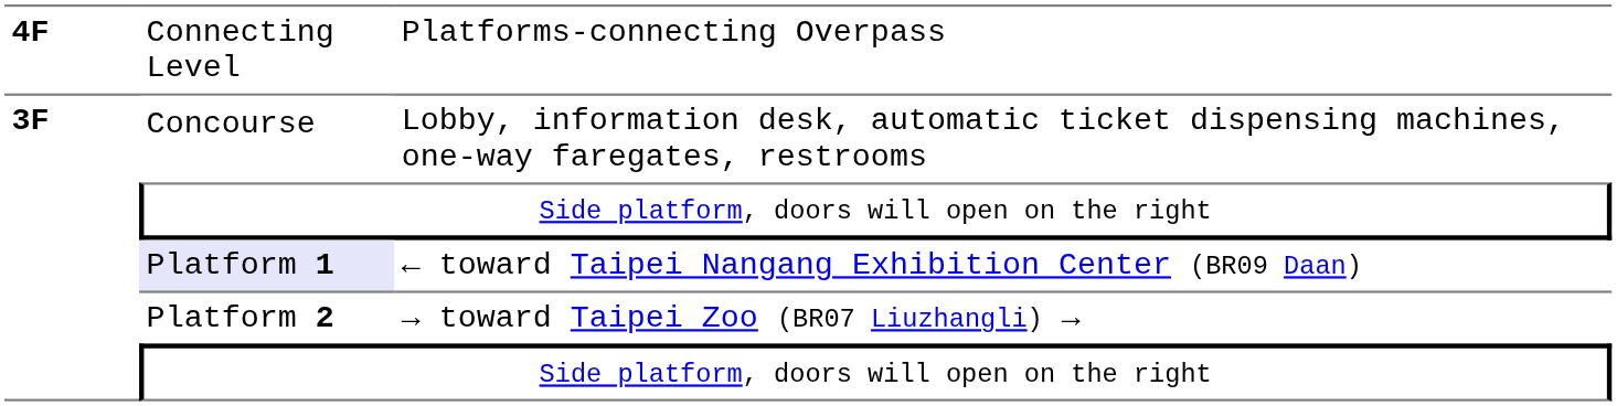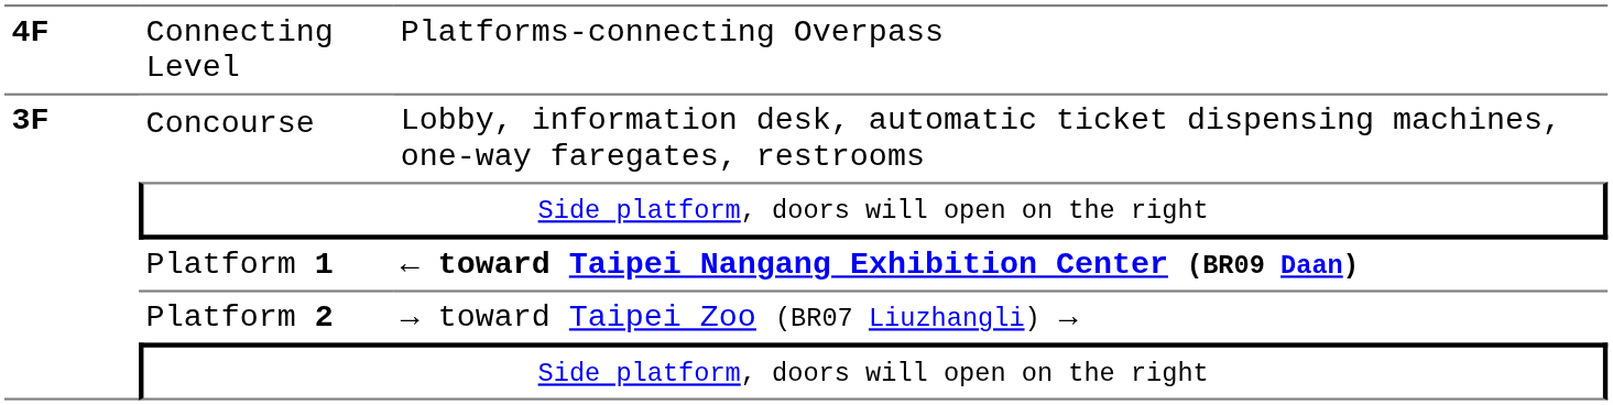Platform 1 | column 2: lavender background -> no background
Platform 1 | column 3: normal -> bold
